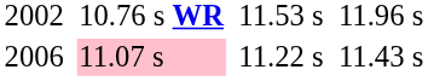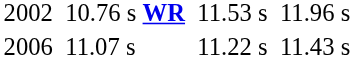2006 | column 2: pink background -> no background
